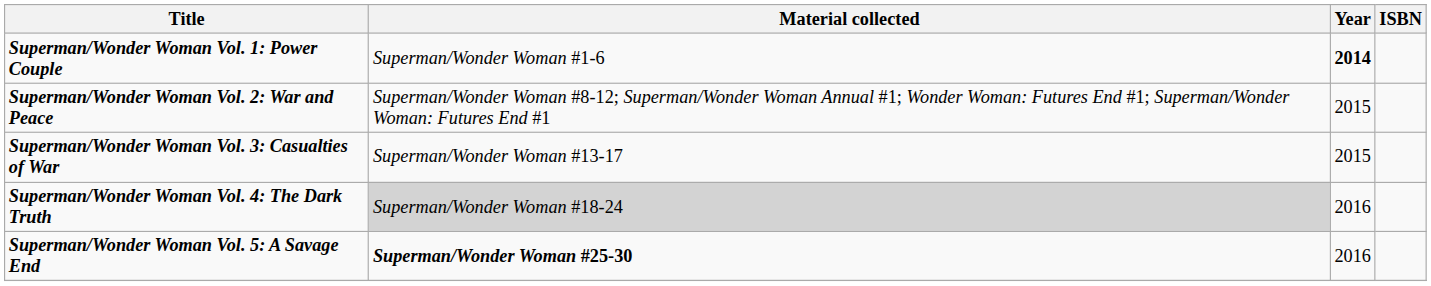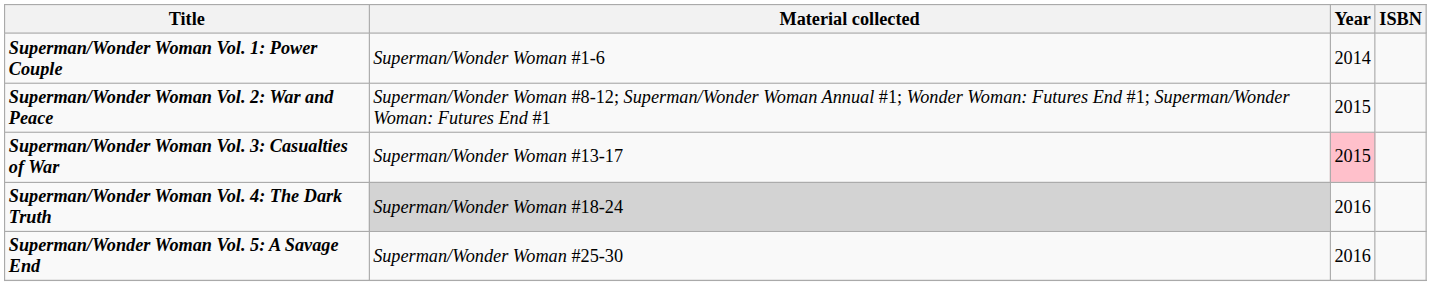Superman/Wonder Woman Vol. 1: Power Couple | Year: bold -> normal
Superman/Wonder Woman Vol. 3: Casualties of War | Year: no background -> pink background
Superman/Wonder Woman Vol. 5: A Savage End | Material collected: bold -> normal
